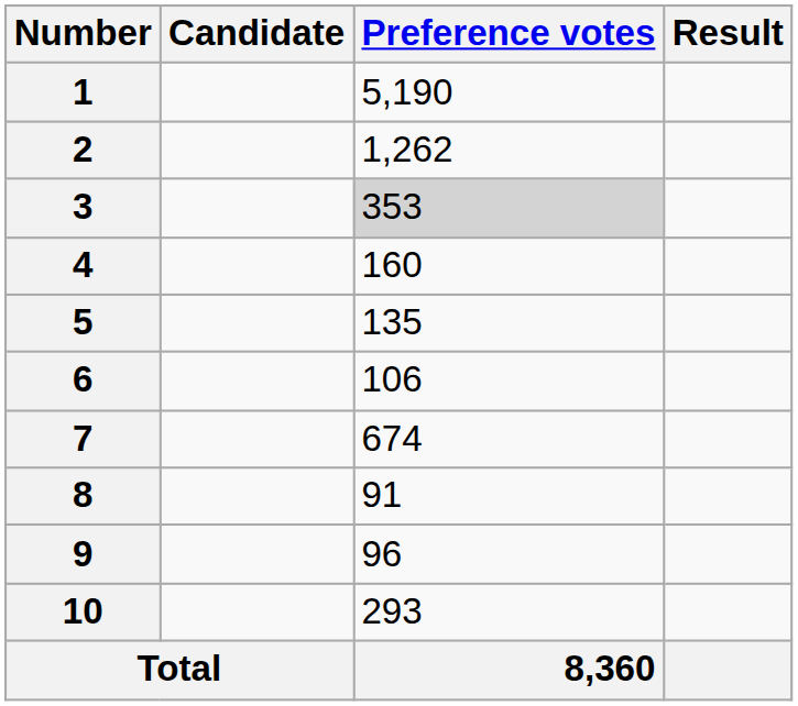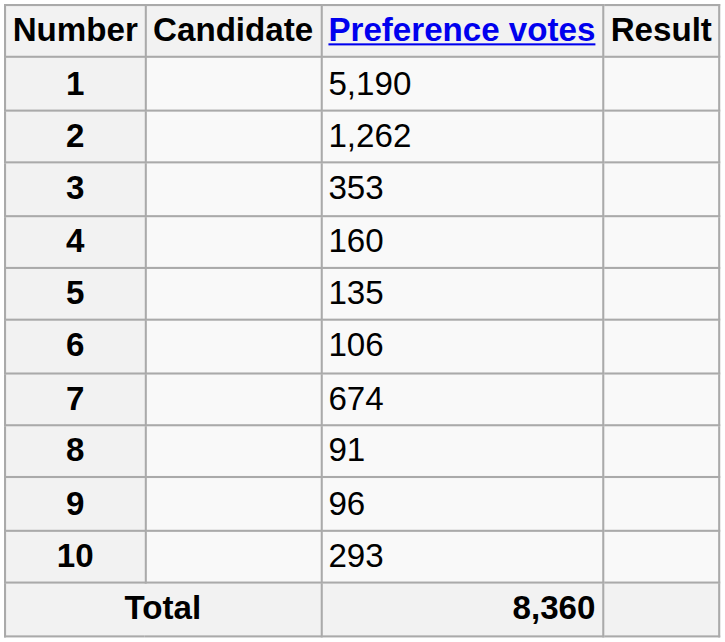3 | Preference votes: lightgrey background -> no background
